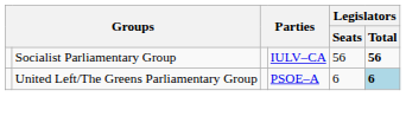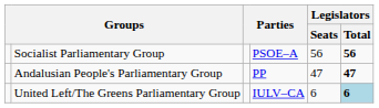Socialist Parliamentary Group | column 4: IULV–CA -> PSOE–A
+ row: Andalusian People's Parliamentary Group | PP | 47 | 47
United Left/The Greens Parliamentary Group | column 4: PSOE–A -> IULV–CA
